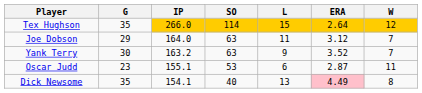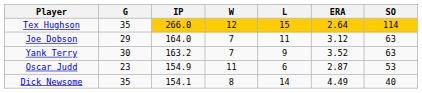columns swapped: W <-> SO
Oscar Judd | IP: 155.1 -> 154.9
Dick Newsome | L: 13 -> 14
Dick Newsome | ERA: pink background -> no background
